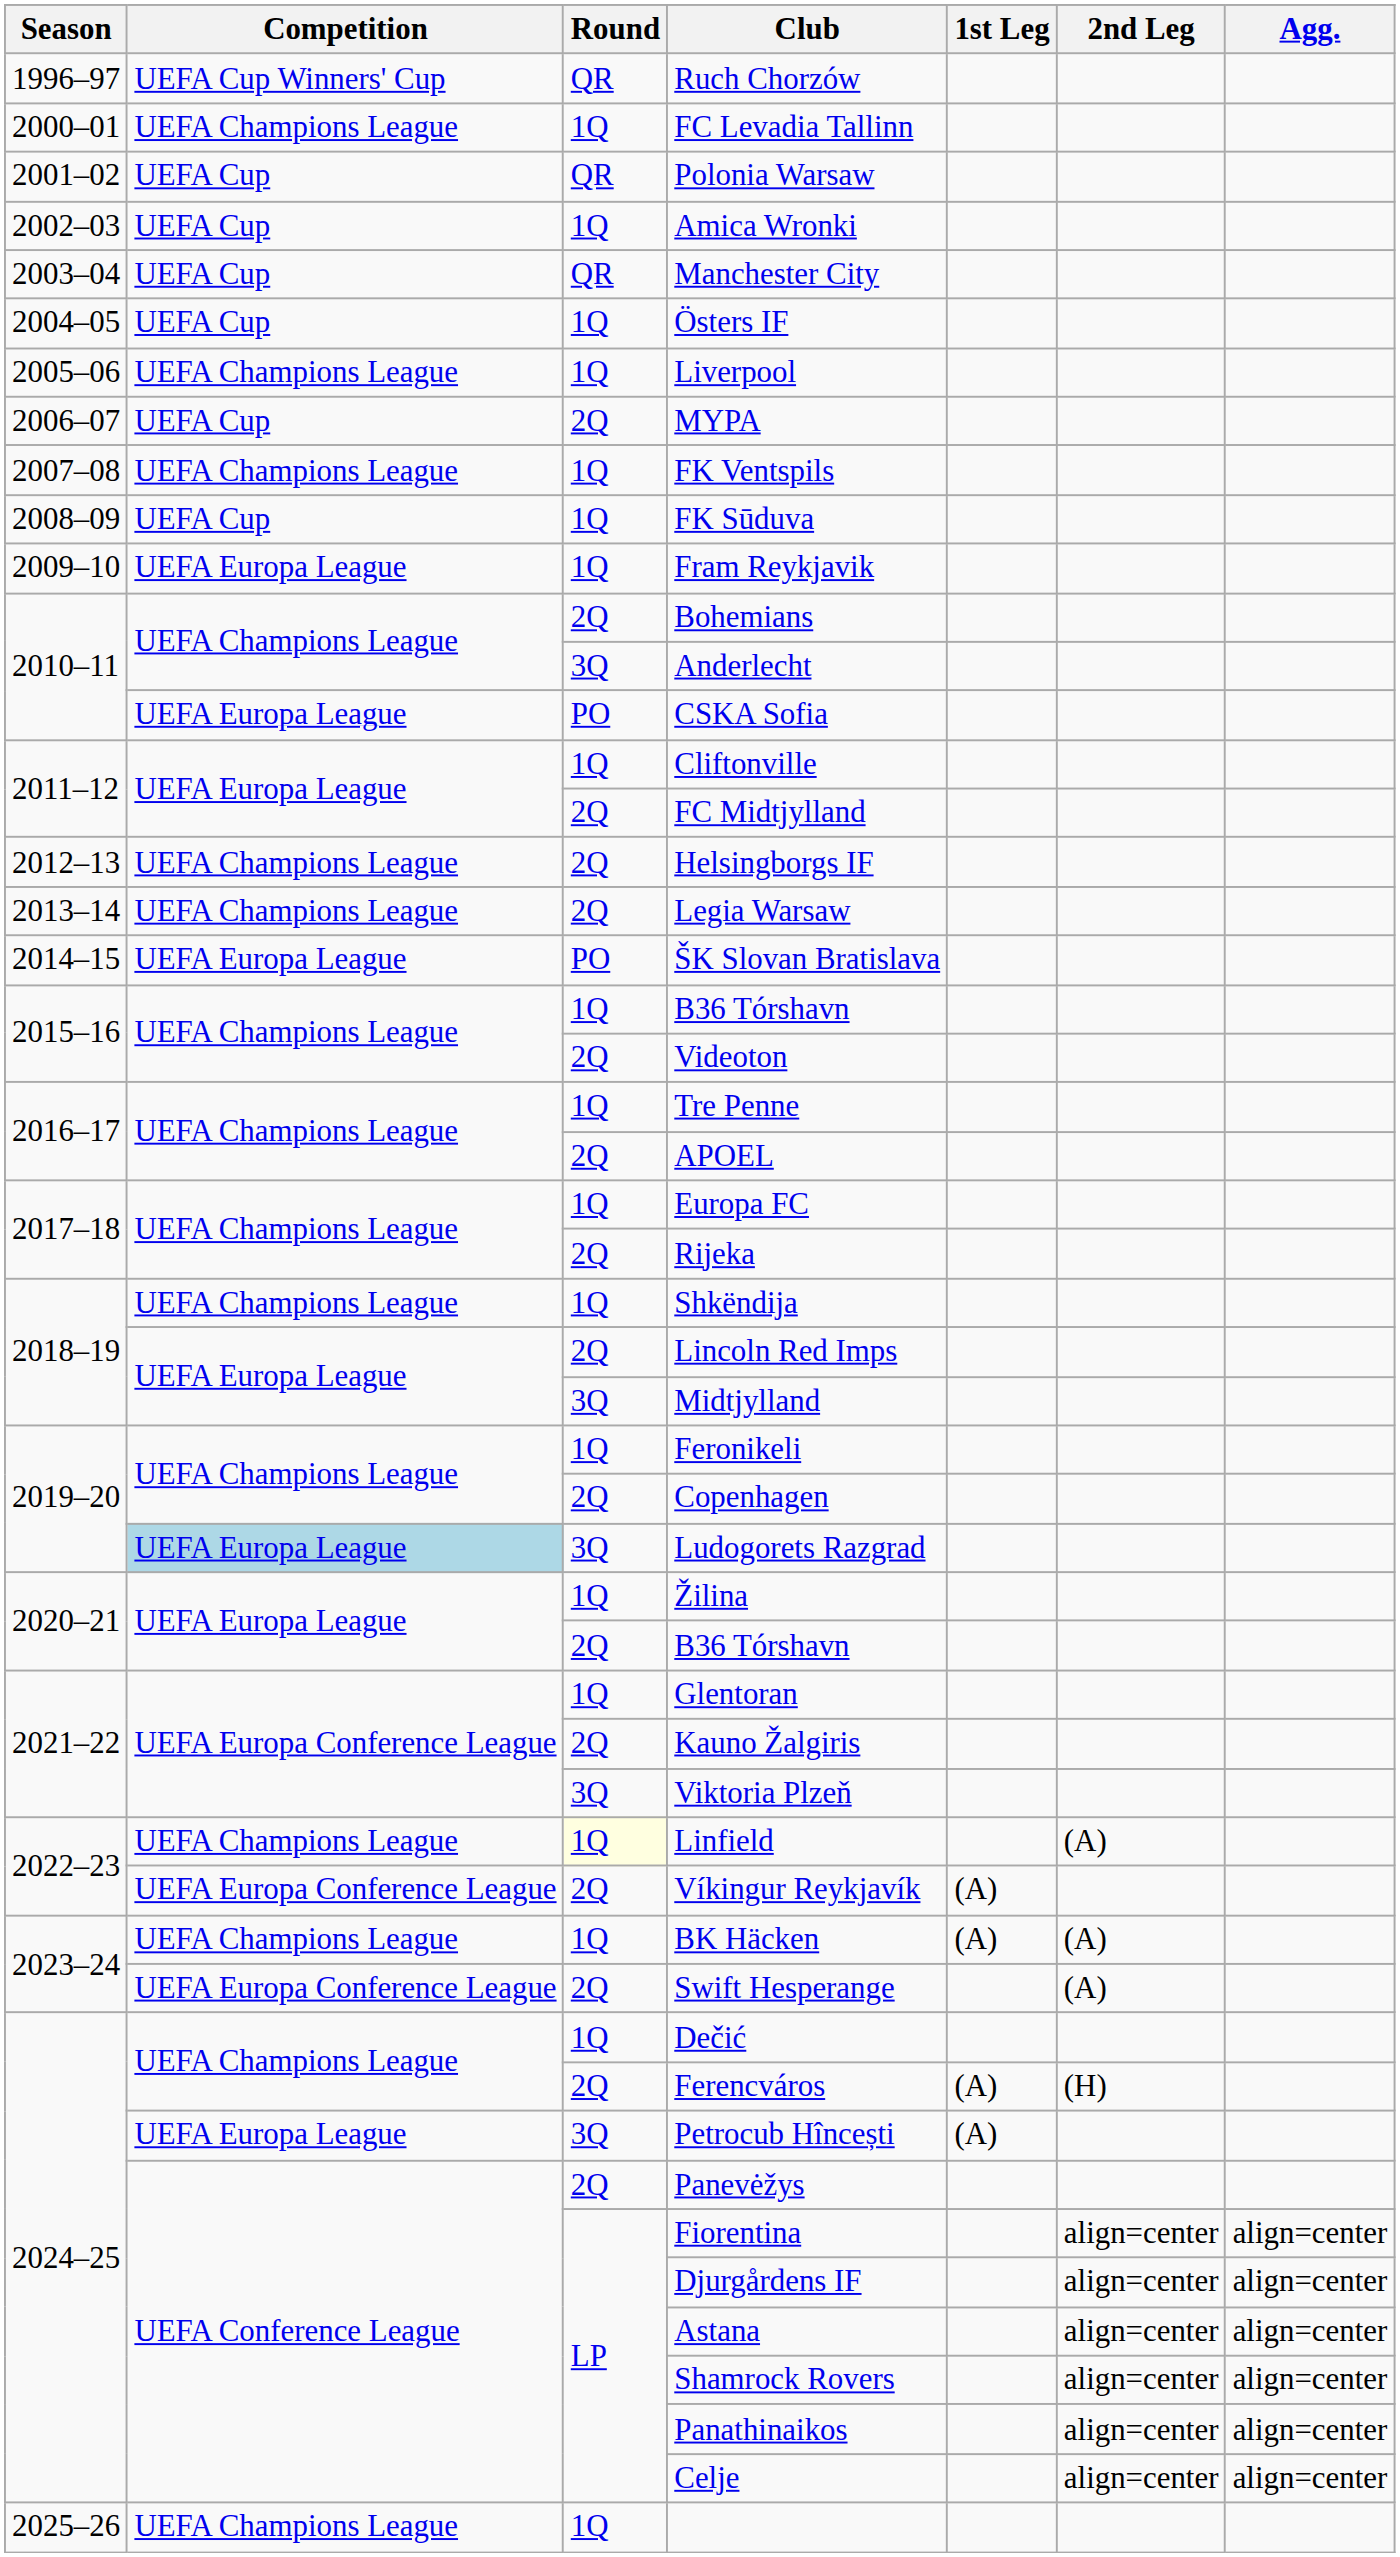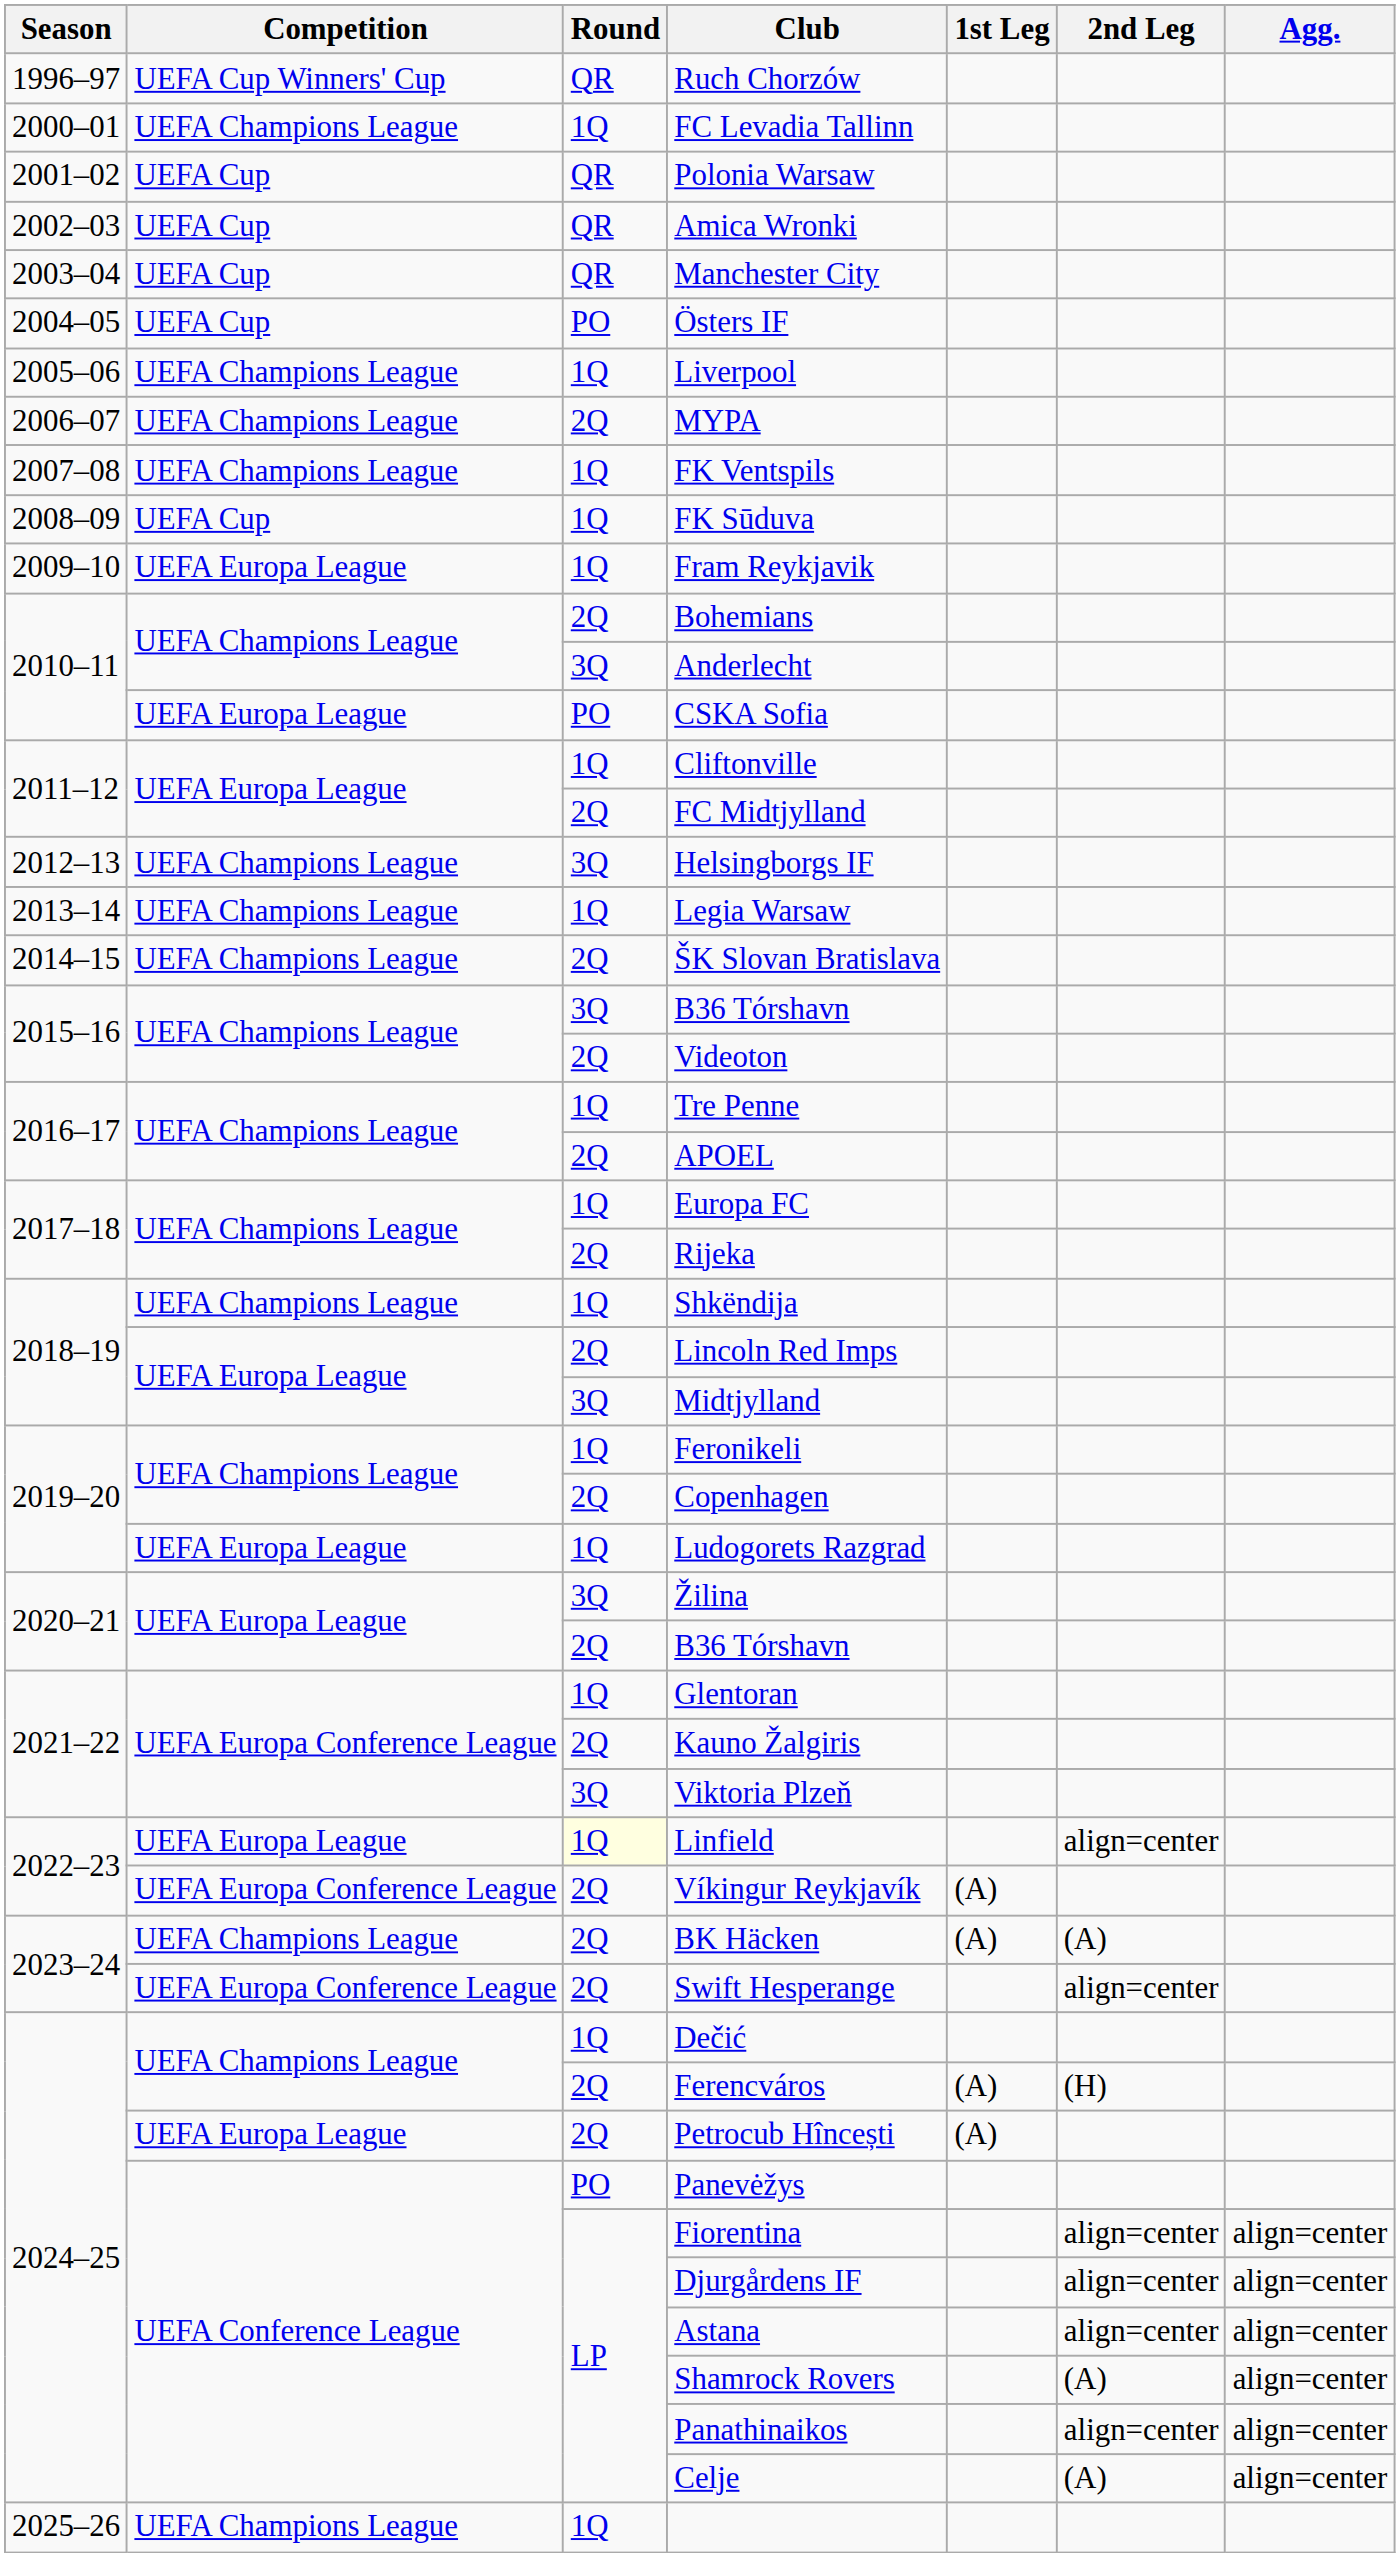Amica Wronki | Round: 1Q -> QR
Östers IF | Round: 1Q -> PO
MYPA | Competition: UEFA Cup -> UEFA Champions League
Helsingborgs IF | Round: 2Q -> 3Q
Legia Warsaw | Round: 2Q -> 1Q
ŠK Slovan Bratislava | Competition: UEFA Europa League -> UEFA Champions League
ŠK Slovan Bratislava | Round: PO -> 2Q
2015–16 / B36 Tórshavn | Round: 1Q -> 3Q
Ludogorets Razgrad | Competition: lightblue background -> no background
Ludogorets Razgrad | Round: 3Q -> 1Q
Žilina | Round: 1Q -> 3Q
Linfield | Competition: UEFA Champions League -> UEFA Europa League
Linfield | 2nd Leg: (A) -> align=center
BK Häcken | Round: 1Q -> 2Q
Swift Hesperange | 2nd Leg: (A) -> align=center
Petrocub Hîncești | Round: 3Q -> 2Q
Panevėžys | Round: 2Q -> PO
Shamrock Rovers | 2nd Leg: align=center -> (A)
Celje | 2nd Leg: align=center -> (A)
